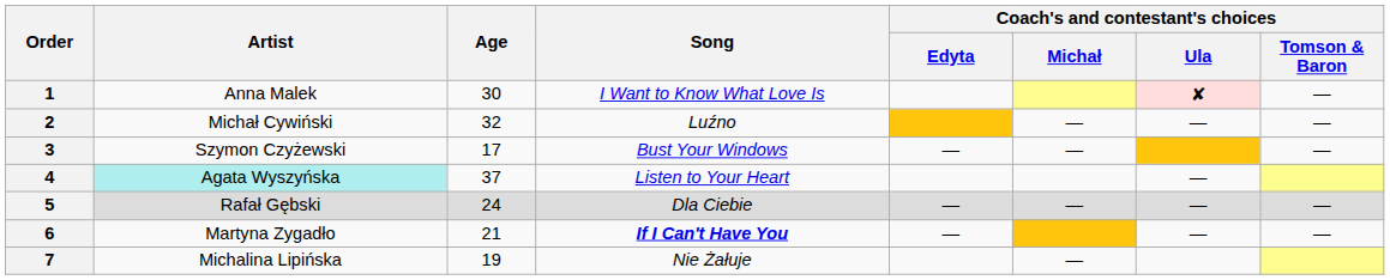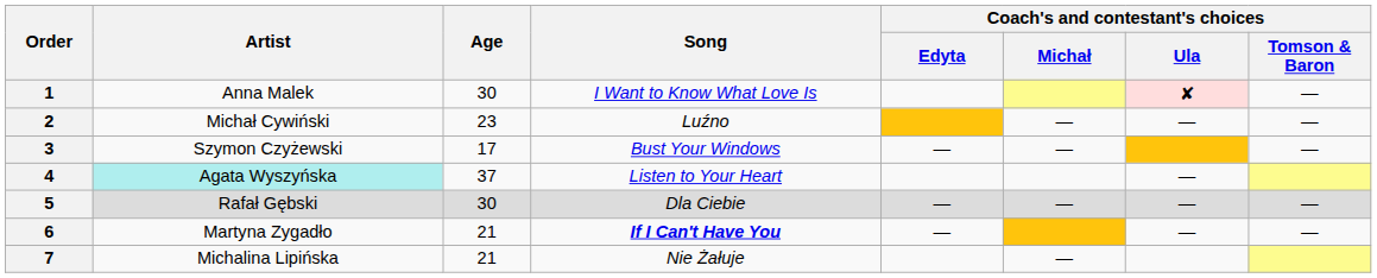2 | Age: 32 -> 23
5 | Age: 24 -> 30
7 | Age: 19 -> 21
